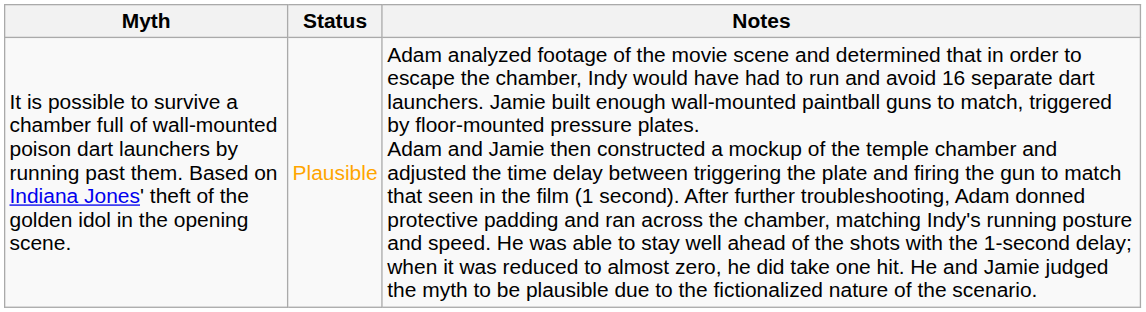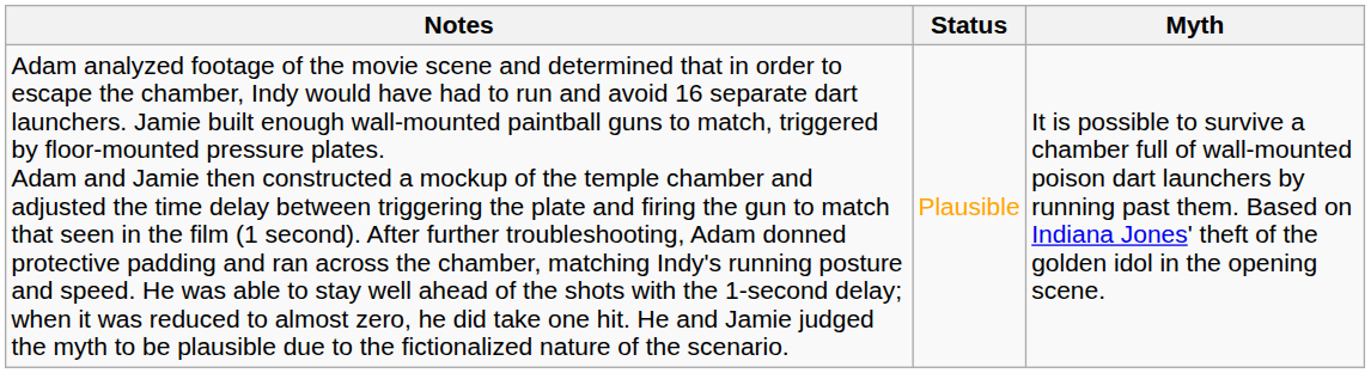columns swapped: Myth <-> Notes
